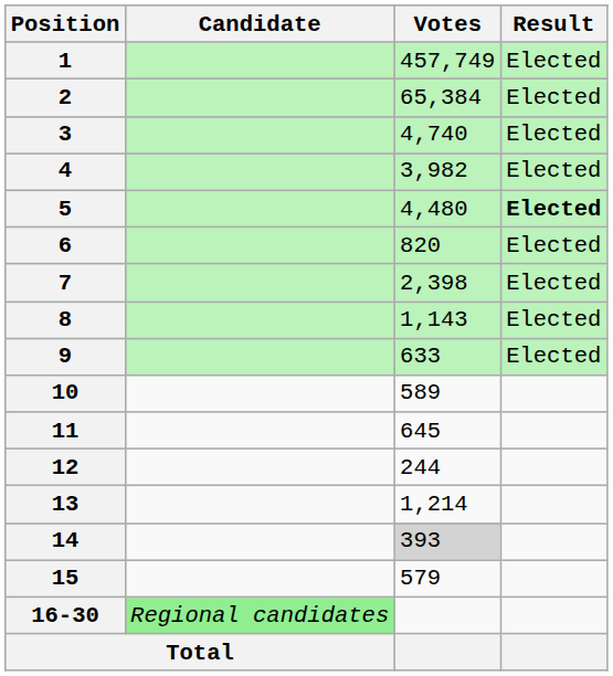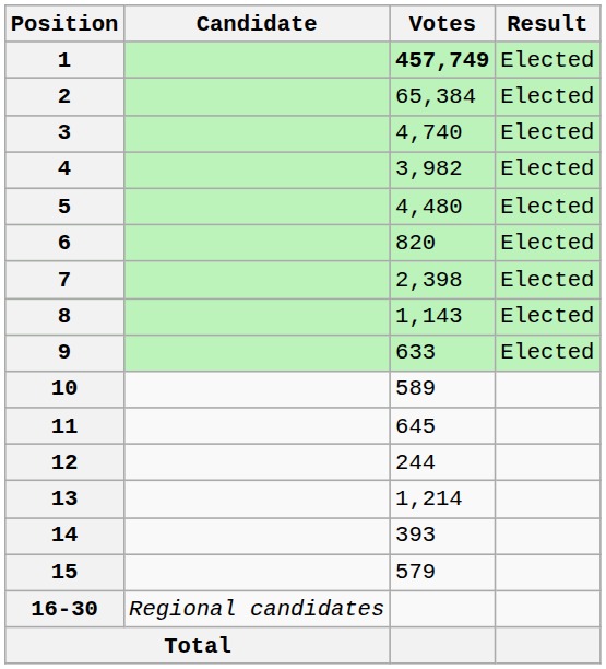1 | Votes: normal -> bold
5 | Result: bold -> normal
14 | Votes: lightgrey background -> no background
16-30 | Candidate: lightgreen background -> no background
